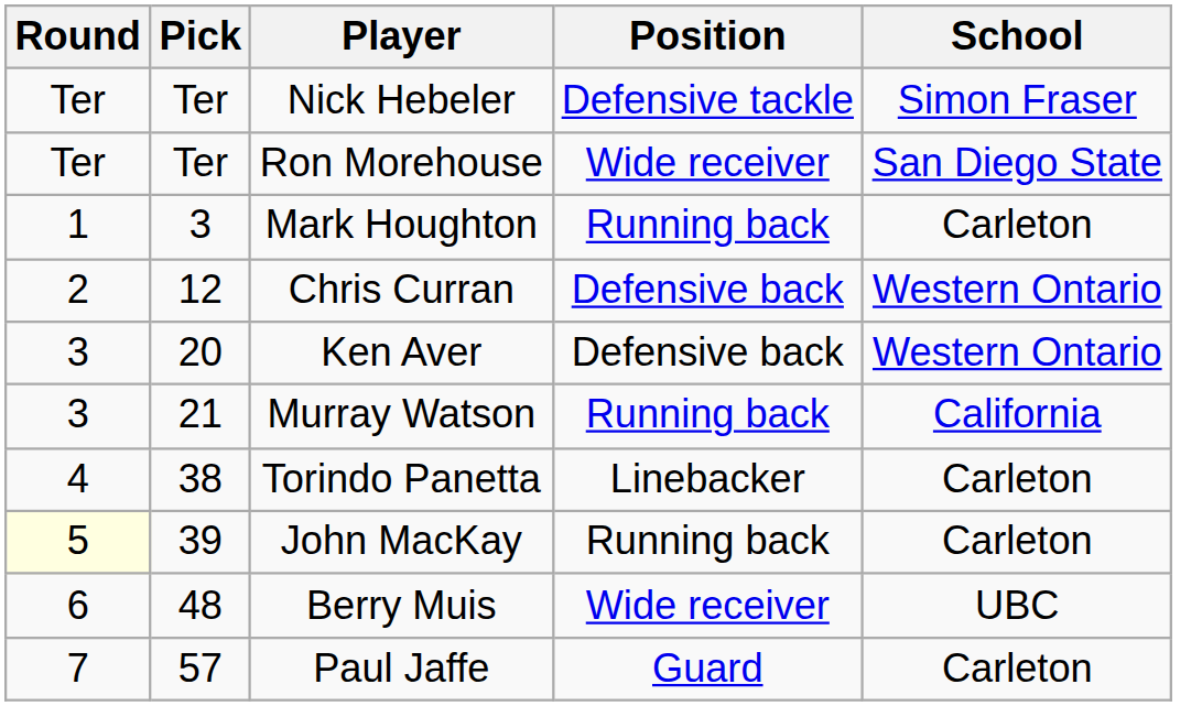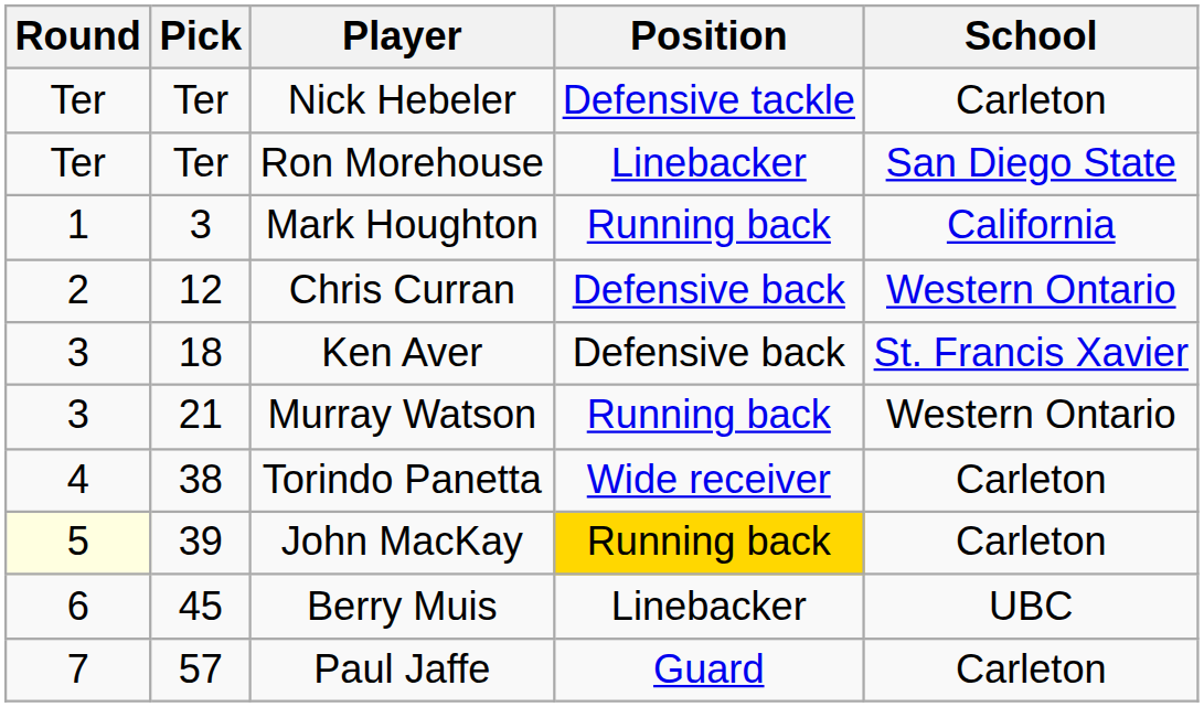Nick Hebeler | School: Simon Fraser -> Carleton
Ron Morehouse | Position: Wide receiver -> Linebacker
Mark Houghton | School: Carleton -> California
Ken Aver | Pick: 20 -> 18
Ken Aver | School: Western Ontario -> St. Francis Xavier
Murray Watson | School: California -> Western Ontario
Torindo Panetta | Position: Linebacker -> Wide receiver
John MacKay | Position: no background -> gold background
Berry Muis | Pick: 48 -> 45
Berry Muis | Position: Wide receiver -> Linebacker
